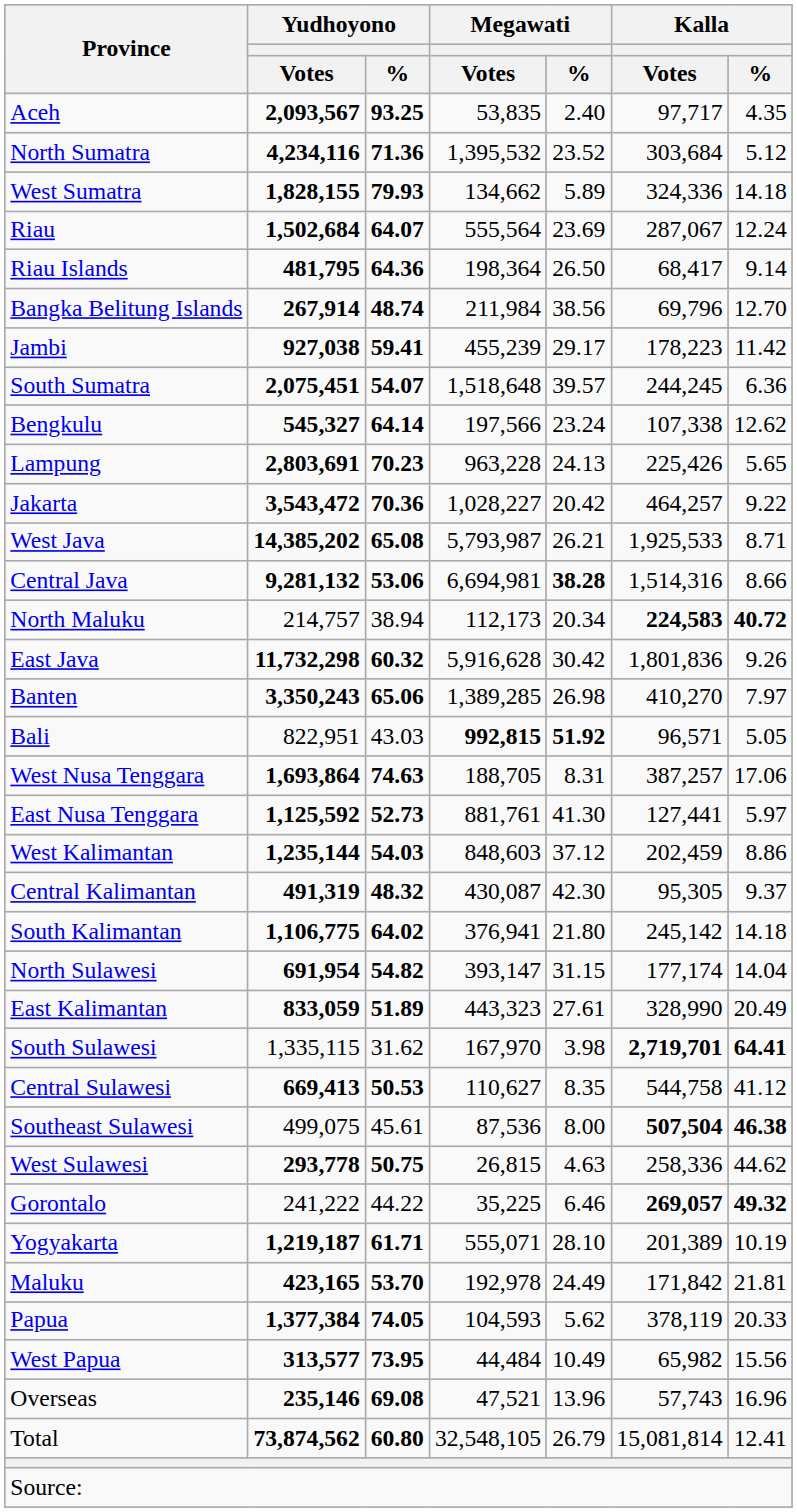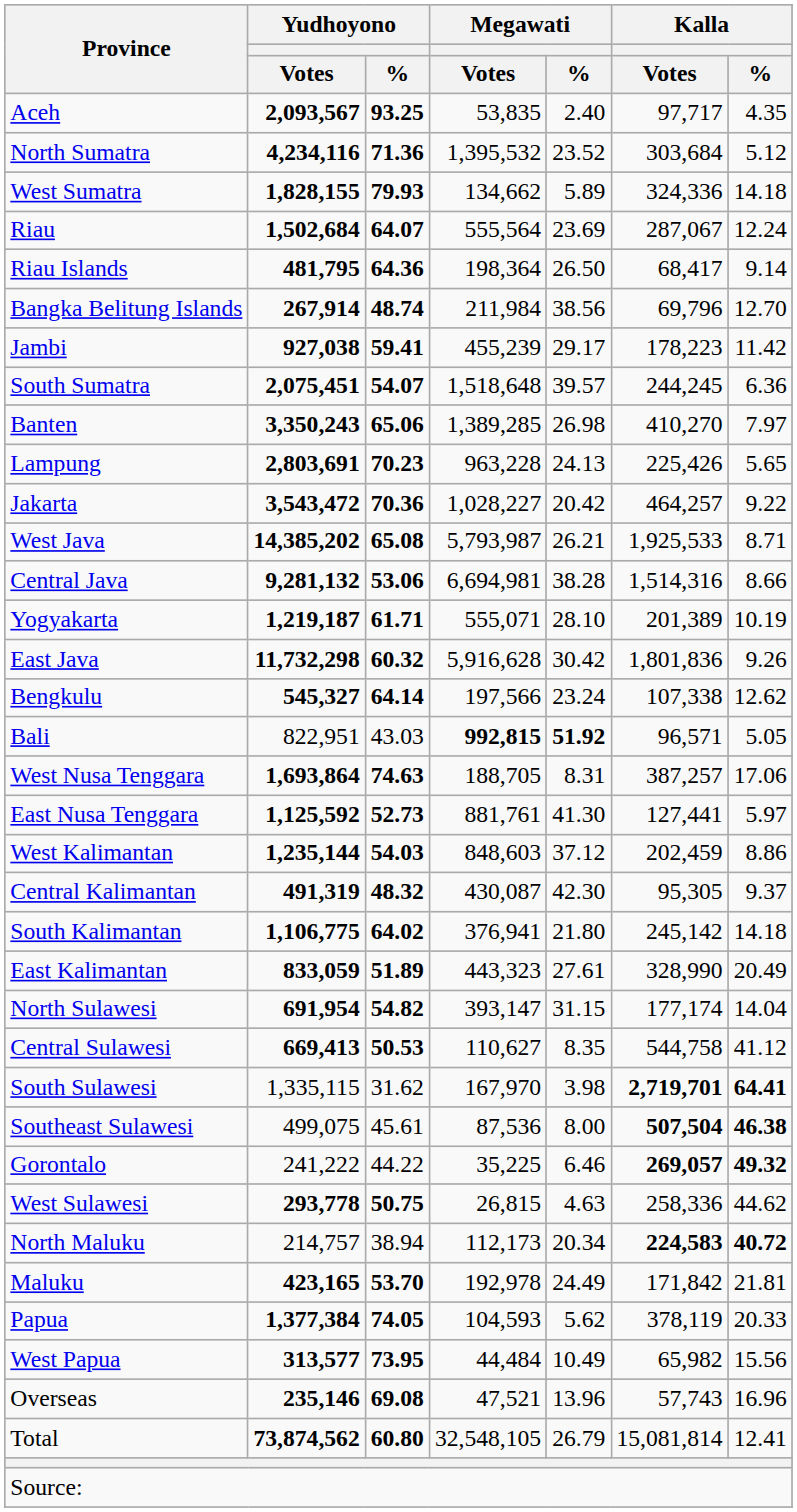rows swapped: Bengkulu <-> Banten
Central Java | Megawati / %: bold -> normal
rows swapped: Yogyakarta <-> North Maluku
rows swapped: East Kalimantan <-> North Sulawesi
rows swapped: Central Sulawesi <-> South Sulawesi
rows swapped: West Sulawesi <-> Gorontalo
